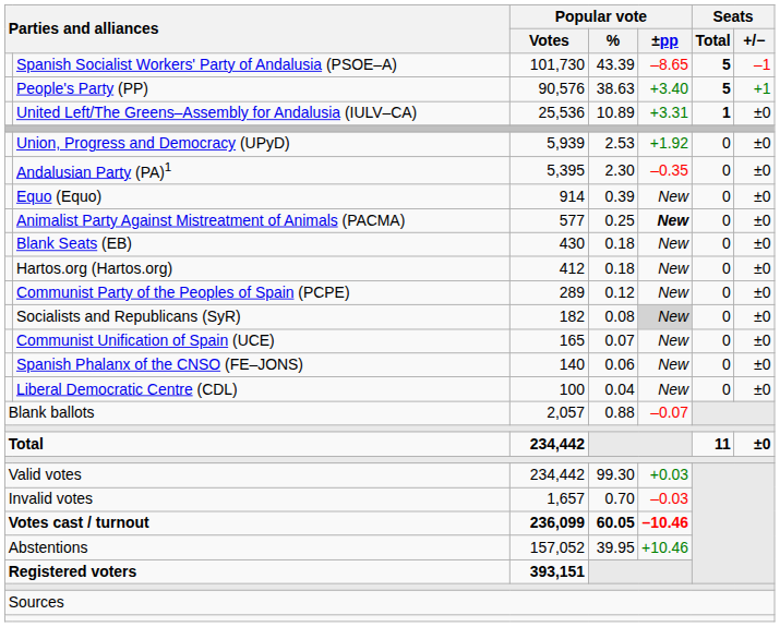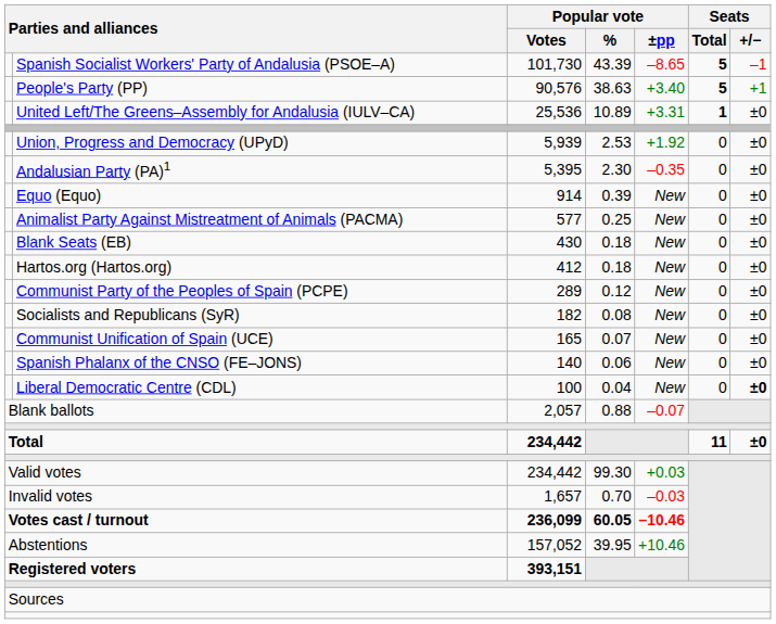Animalist Party Against Mistreatment of Animals (PACMA) | Popular vote / ±pp: bold -> normal
Socialists and Republicans (SyR) | Popular vote / ±pp: lightgrey background -> no background
Liberal Democratic Centre (CDL) | Seats / +/−: normal -> bold
